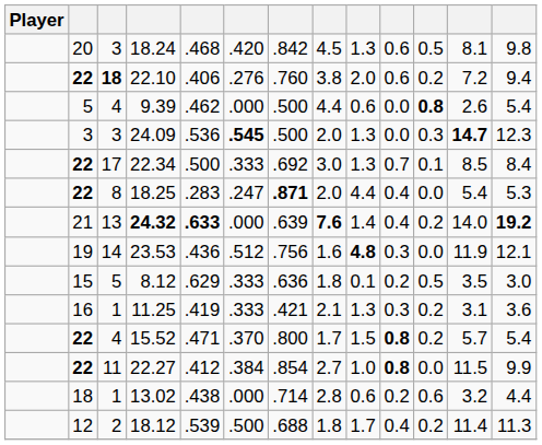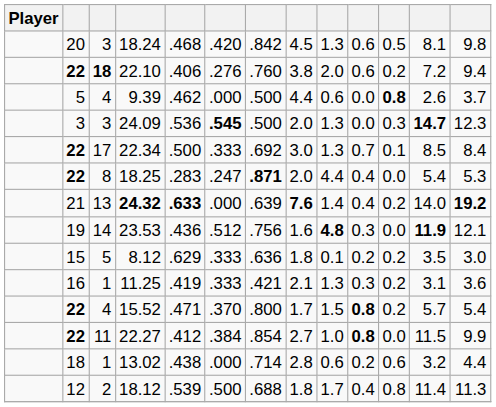9.39 | column 13: 5.4 -> 3.7
23.53 | column 12: normal -> bold
8.12 | column 11: 0.5 -> 0.2
18.12 | column 11: 0.2 -> 0.8
